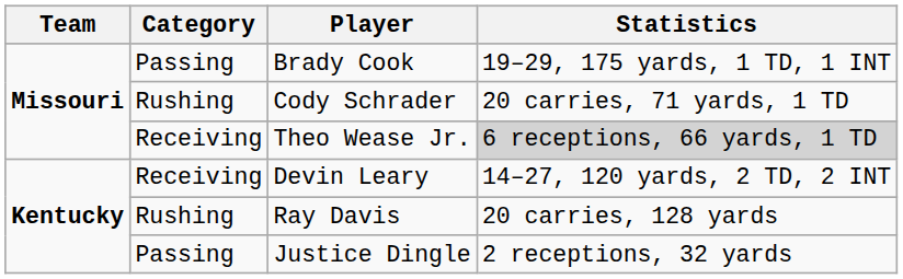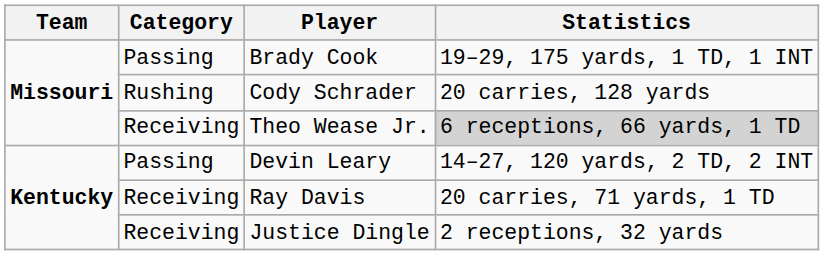Cody Schrader | Statistics: 20 carries, 71 yards, 1 TD -> 20 carries, 128 yards
Devin Leary | Category: Receiving -> Passing
Ray Davis | Category: Rushing -> Receiving
Ray Davis | Statistics: 20 carries, 128 yards -> 20 carries, 71 yards, 1 TD
Justice Dingle | Category: Passing -> Receiving
